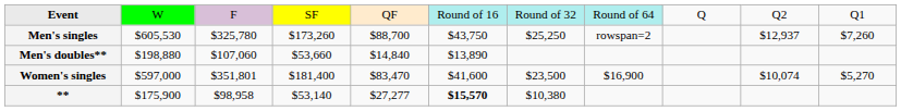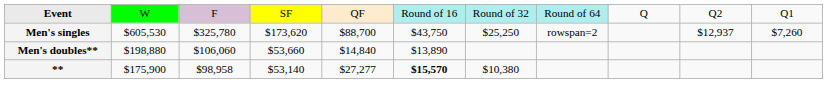Men's singles | column 4: $173,260 -> $173,620
Men's doubles** | column 3: $107,060 -> $106,060
- row: Women's singles | $597,000 | $351,801 | $181,400 | $83,470 | $41,600 | $23,500 | $16,900 | $10,074 | $5,270
